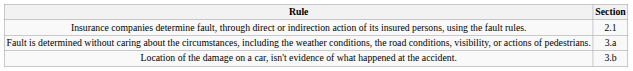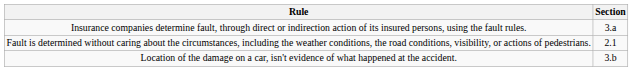row 2 | Section: 2.1 -> 3.a
row 3 | Section: 3.a -> 2.1
